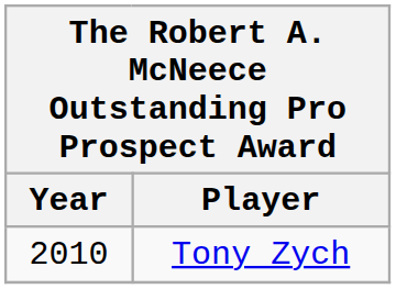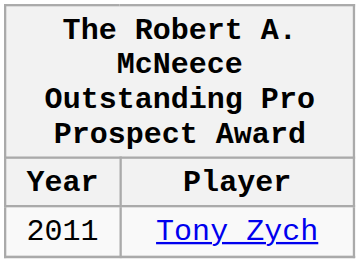Tony Zych | Year: 2010 -> 2011
